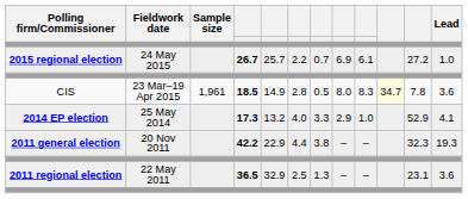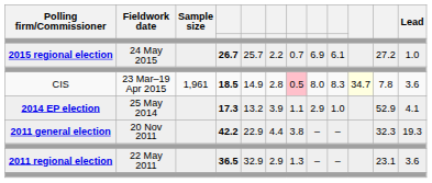CIS | column 7: no background -> pink background
2014 EP election | column 6: 4.0 -> 3.9
2014 EP election | column 7: 3.3 -> 1.1
2011 regional election | column 6: 2.5 -> 2.9
